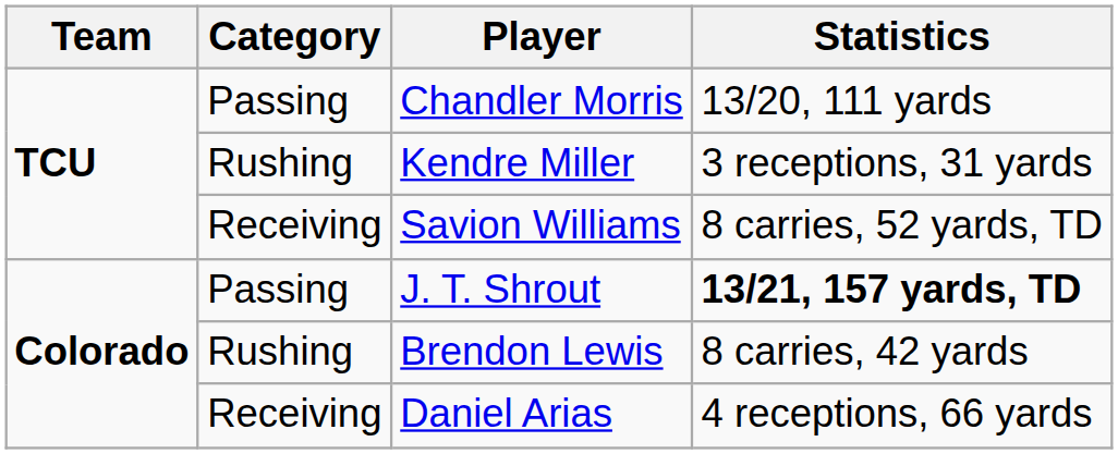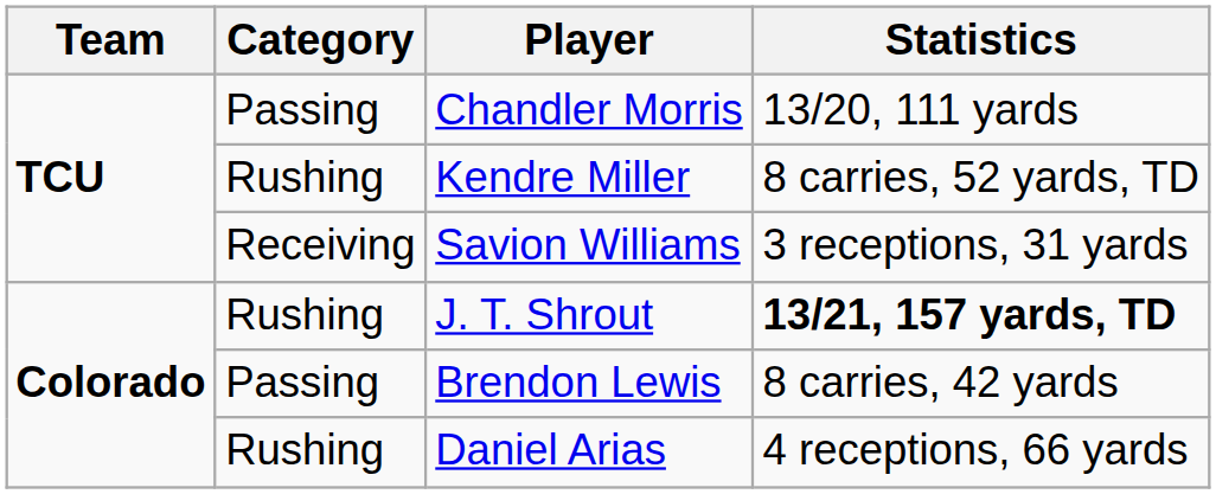Kendre Miller | Statistics: 3 receptions, 31 yards -> 8 carries, 52 yards, TD
Savion Williams | Statistics: 8 carries, 52 yards, TD -> 3 receptions, 31 yards
J. T. Shrout | Category: Passing -> Rushing
Brendon Lewis | Category: Rushing -> Passing
Daniel Arias | Category: Receiving -> Rushing
